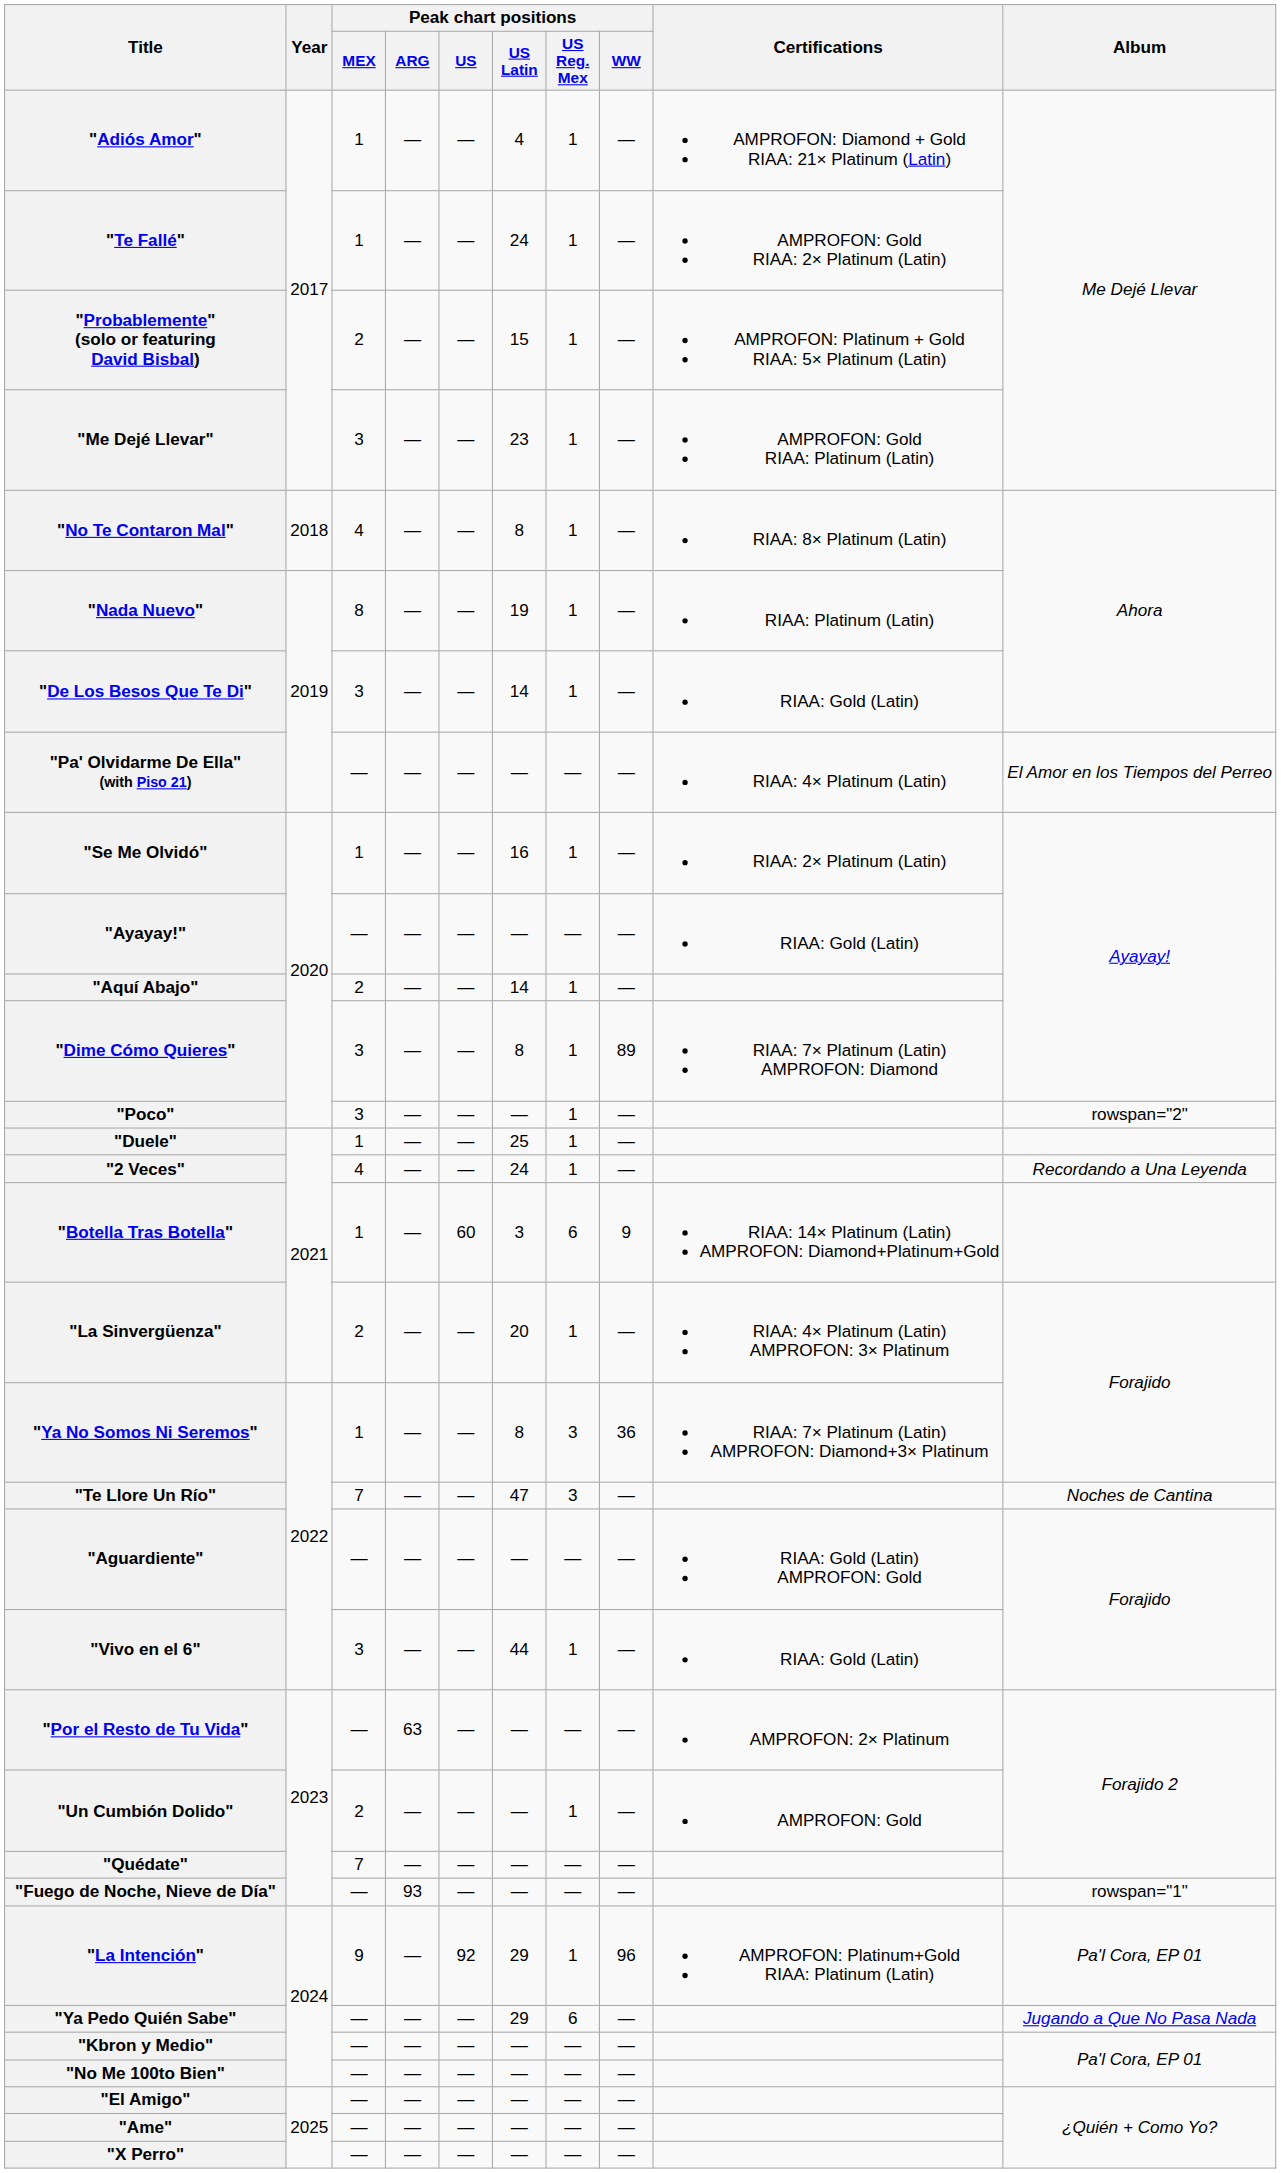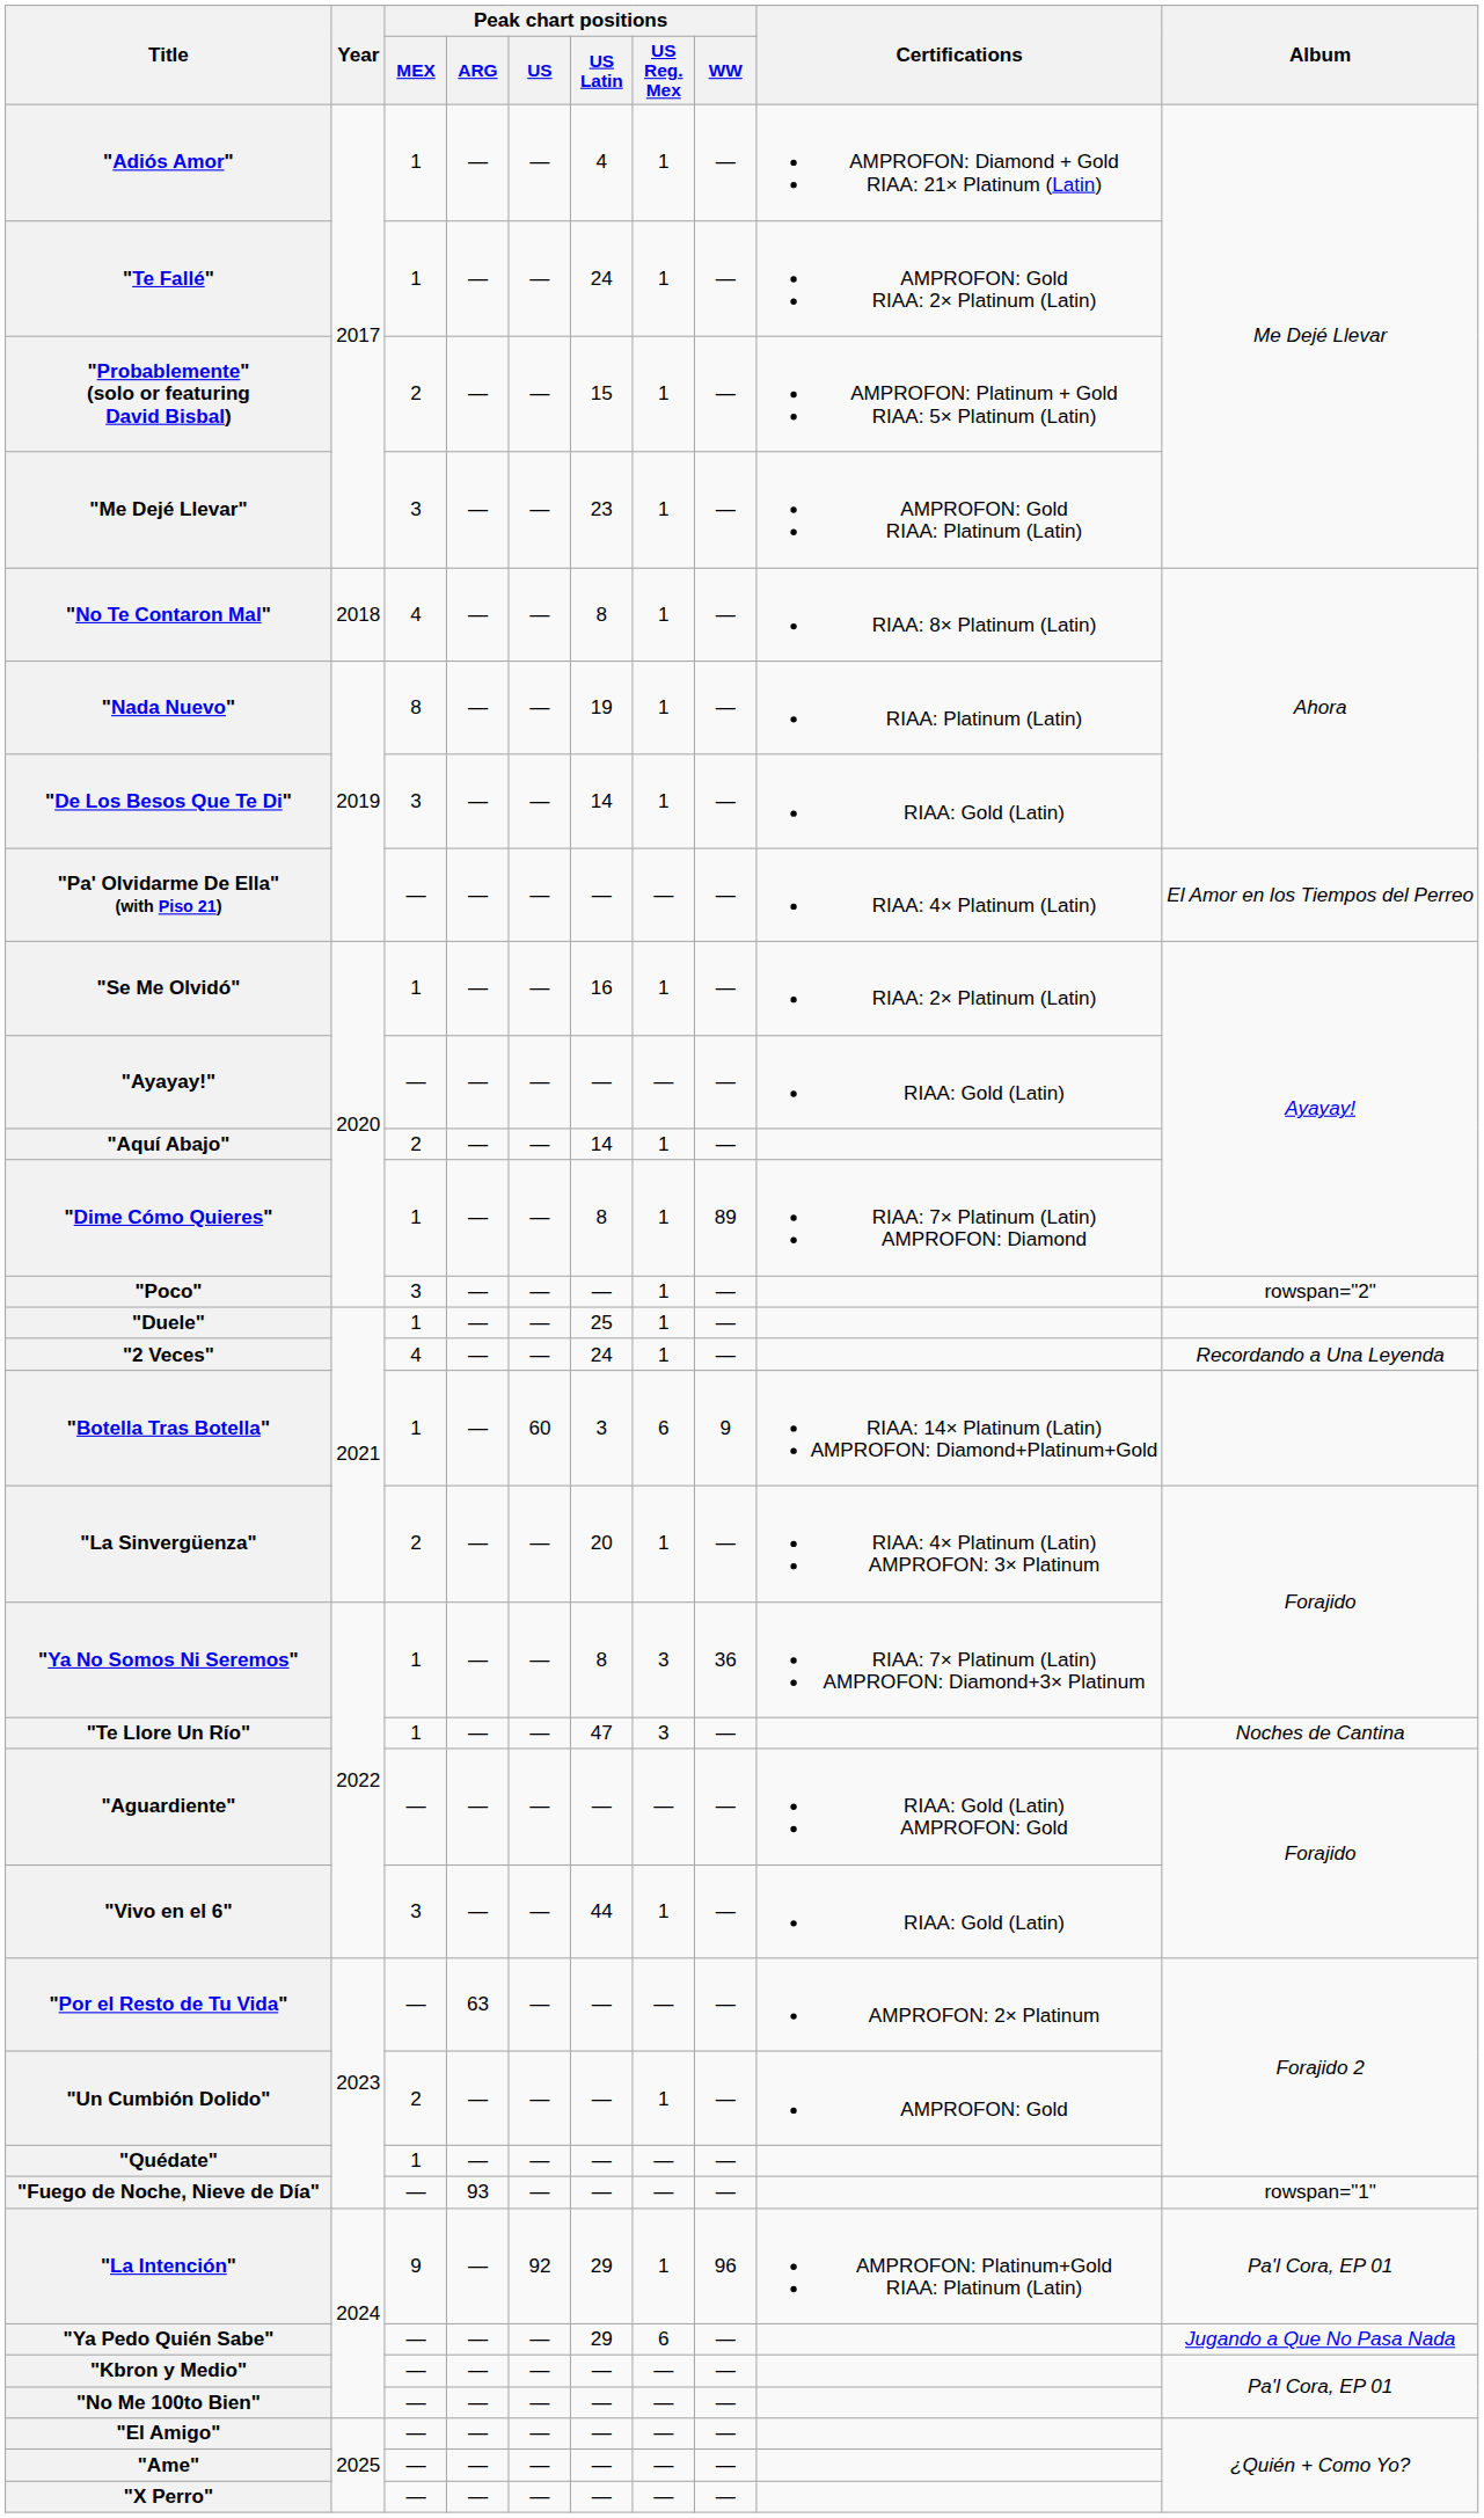"Dime Cómo Quieres" | Peak chart positions / MEX: 3 -> 1
"Te Llore Un Río" | Peak chart positions / MEX: 7 -> 1
"Quédate" | Peak chart positions / MEX: 7 -> 1
